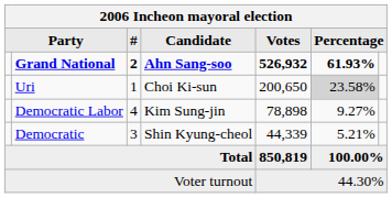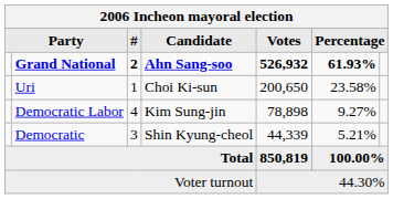Uri | column 6: lightgrey background -> no background
